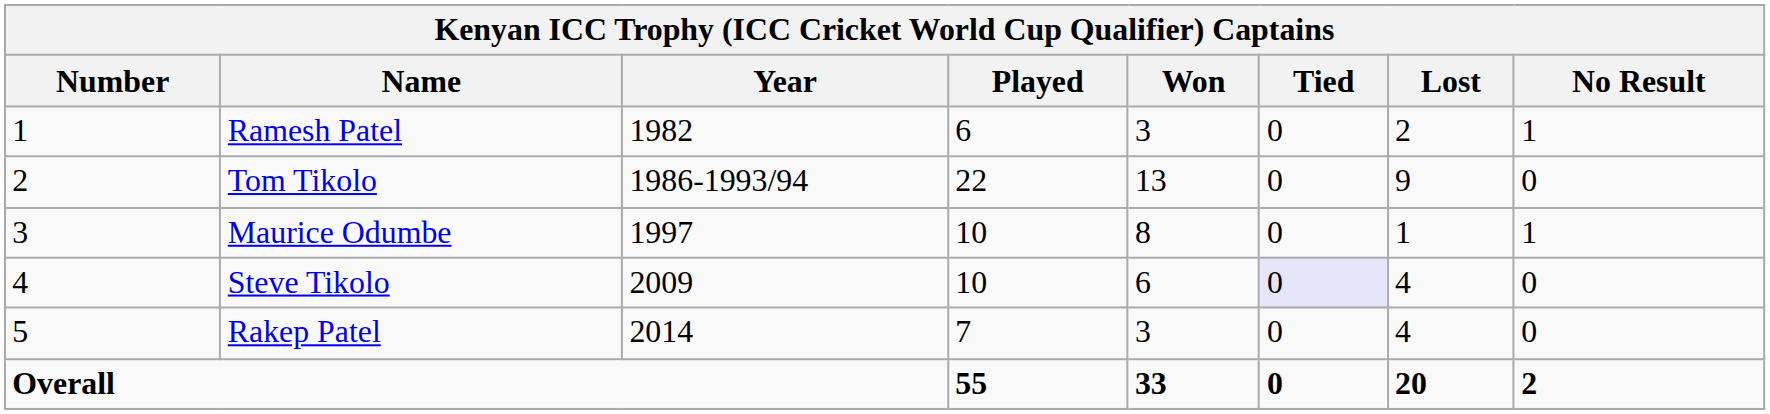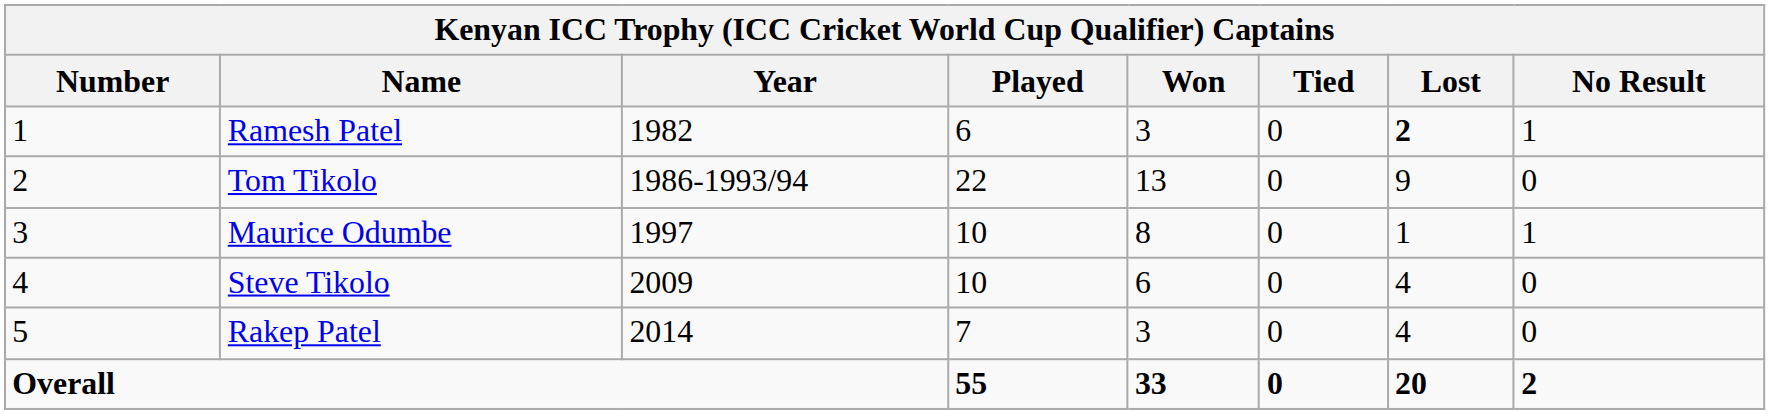Ramesh Patel | Lost: normal -> bold
Steve Tikolo | Tied: lavender background -> no background
